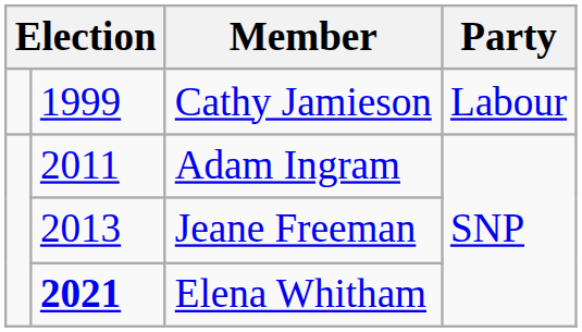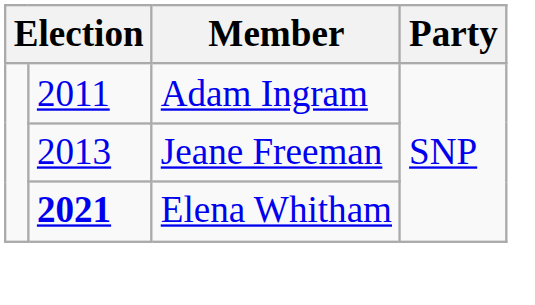- row: 1999 | Cathy Jamieson | Labour
